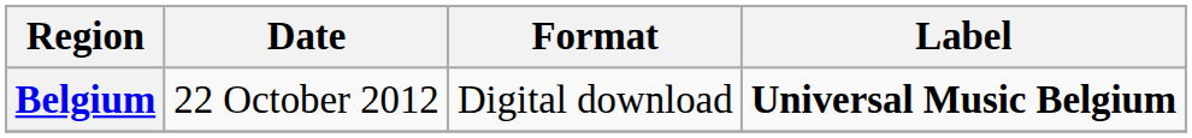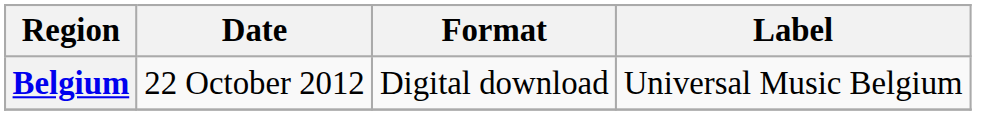Belgium | Label: bold -> normal
